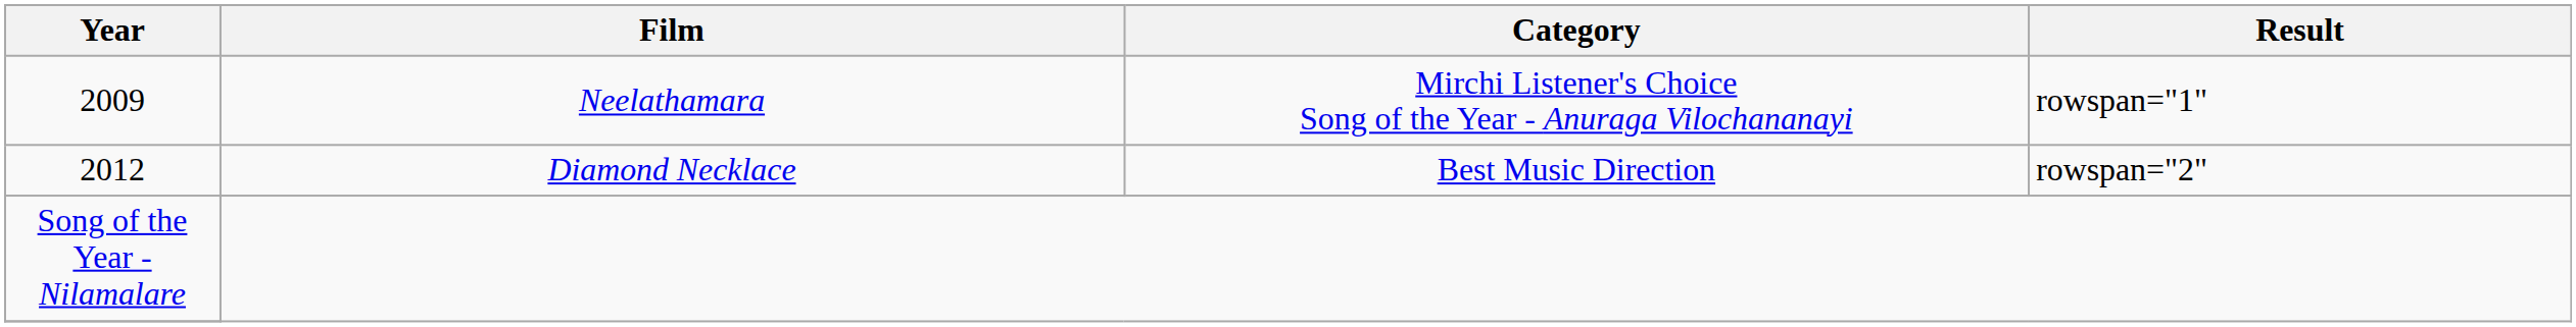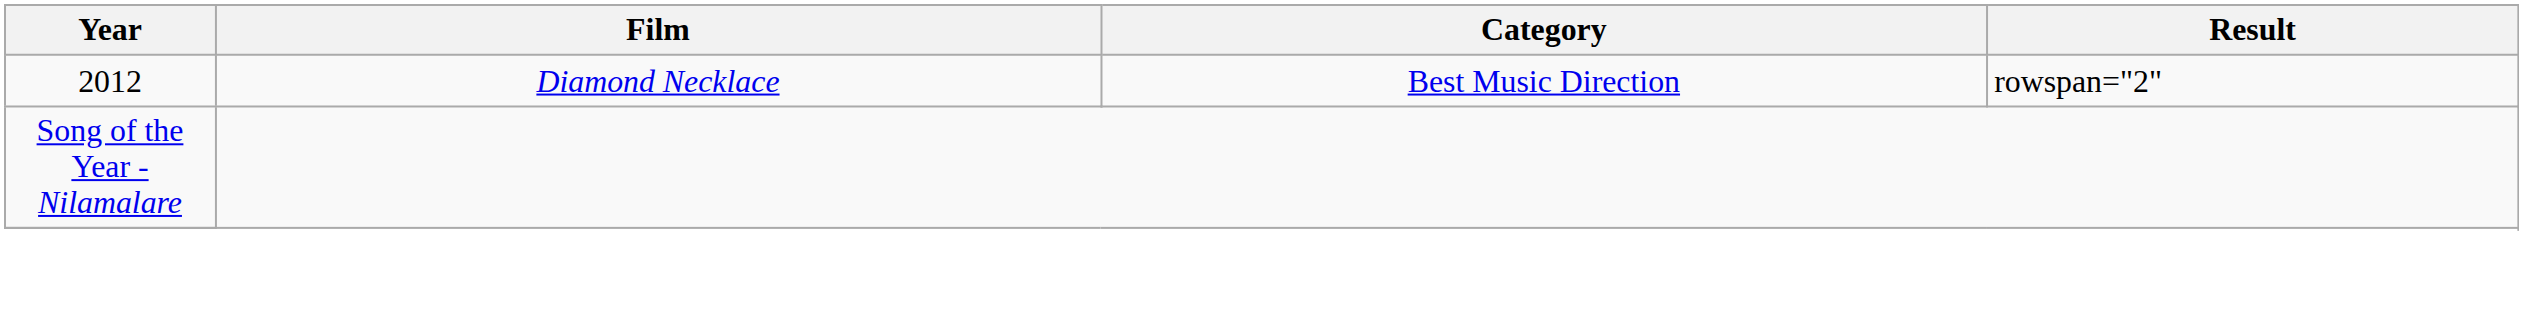- row: 2009 | Neelathamara | Mirchi Listener's Choice Song of the Year - Anuraga Vilochananayi | rowspan="1"
